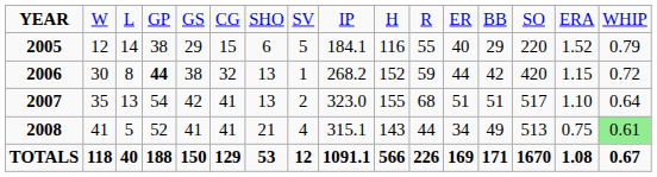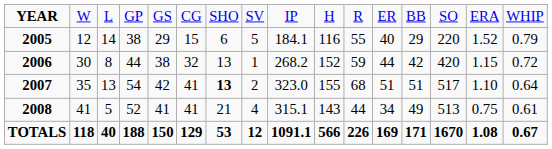2006 | column 4: bold -> normal
2007 | column 7: normal -> bold
2008 | column 16: lightgreen background -> no background
